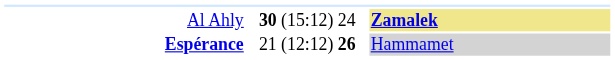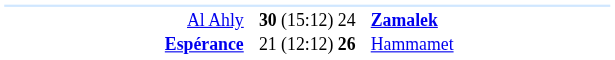Al Ahly | column 3: khaki background -> no background
Espérance | column 3: lightgrey background -> no background
